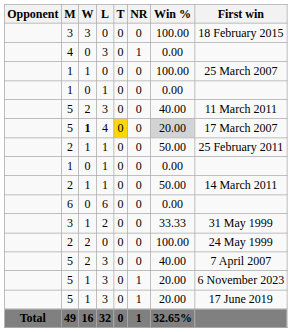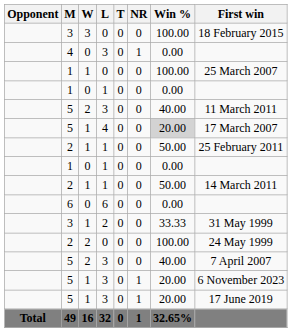5 / 4 | W: bold -> normal
5 / 4 | T: gold background -> no background
